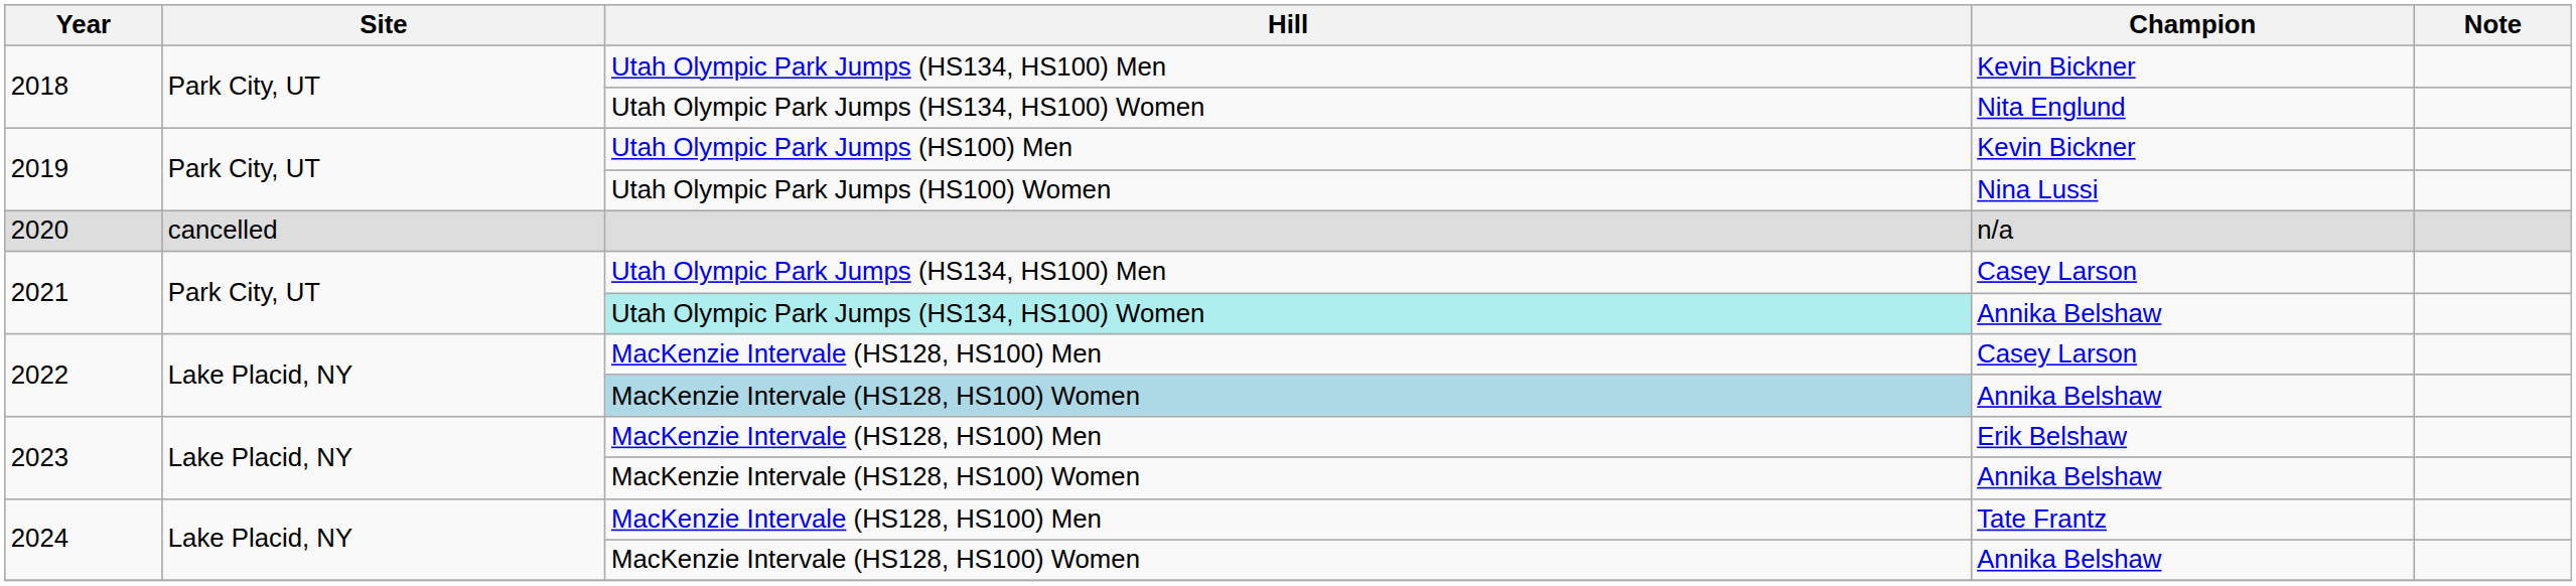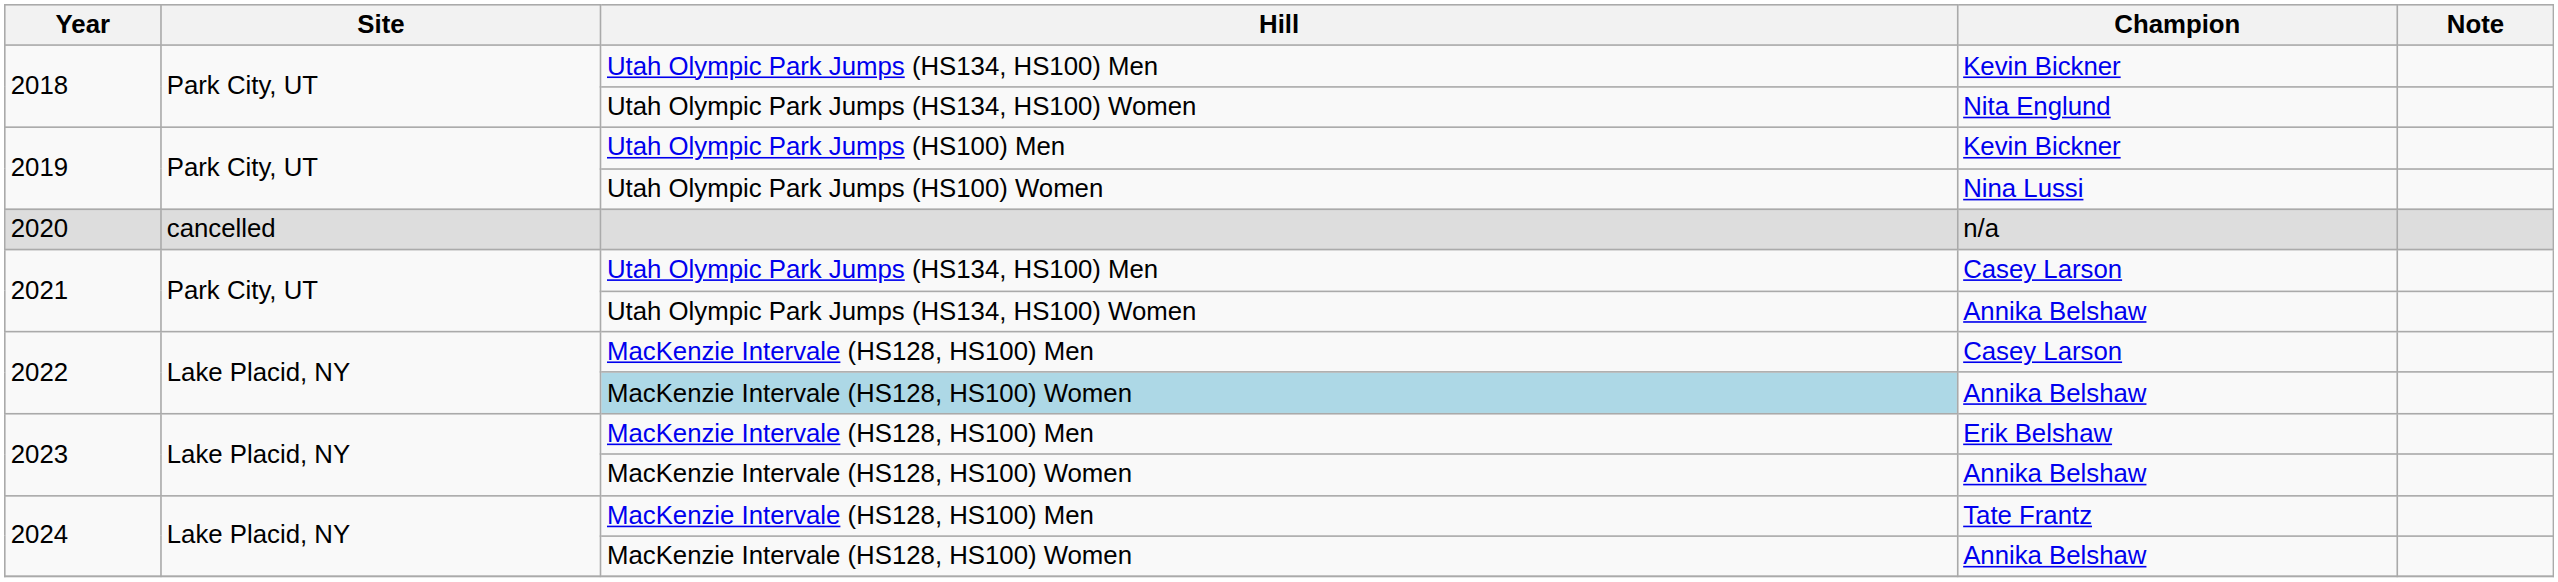2021 / Annika Belshaw | Hill: paleturquoise background -> no background
